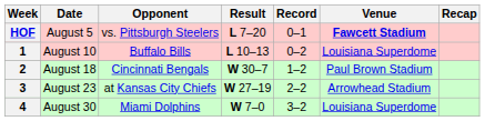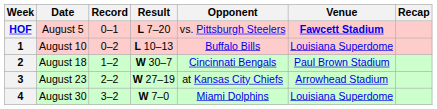columns swapped: Opponent <-> Record
